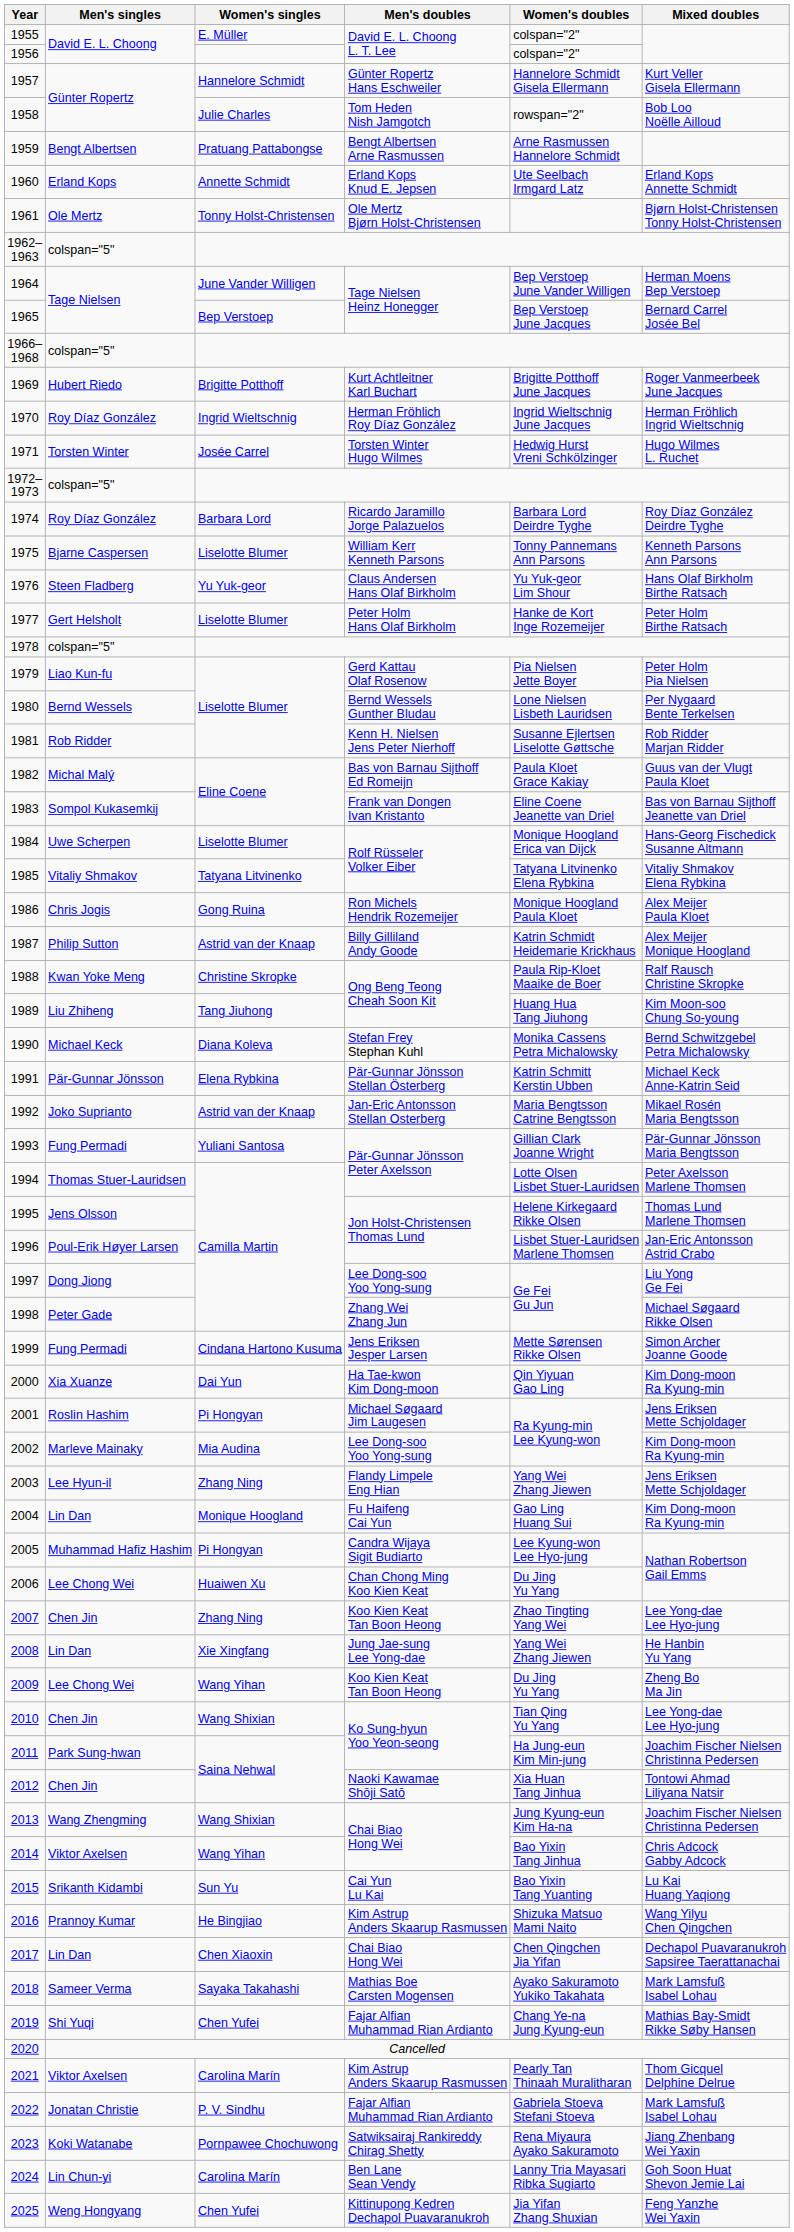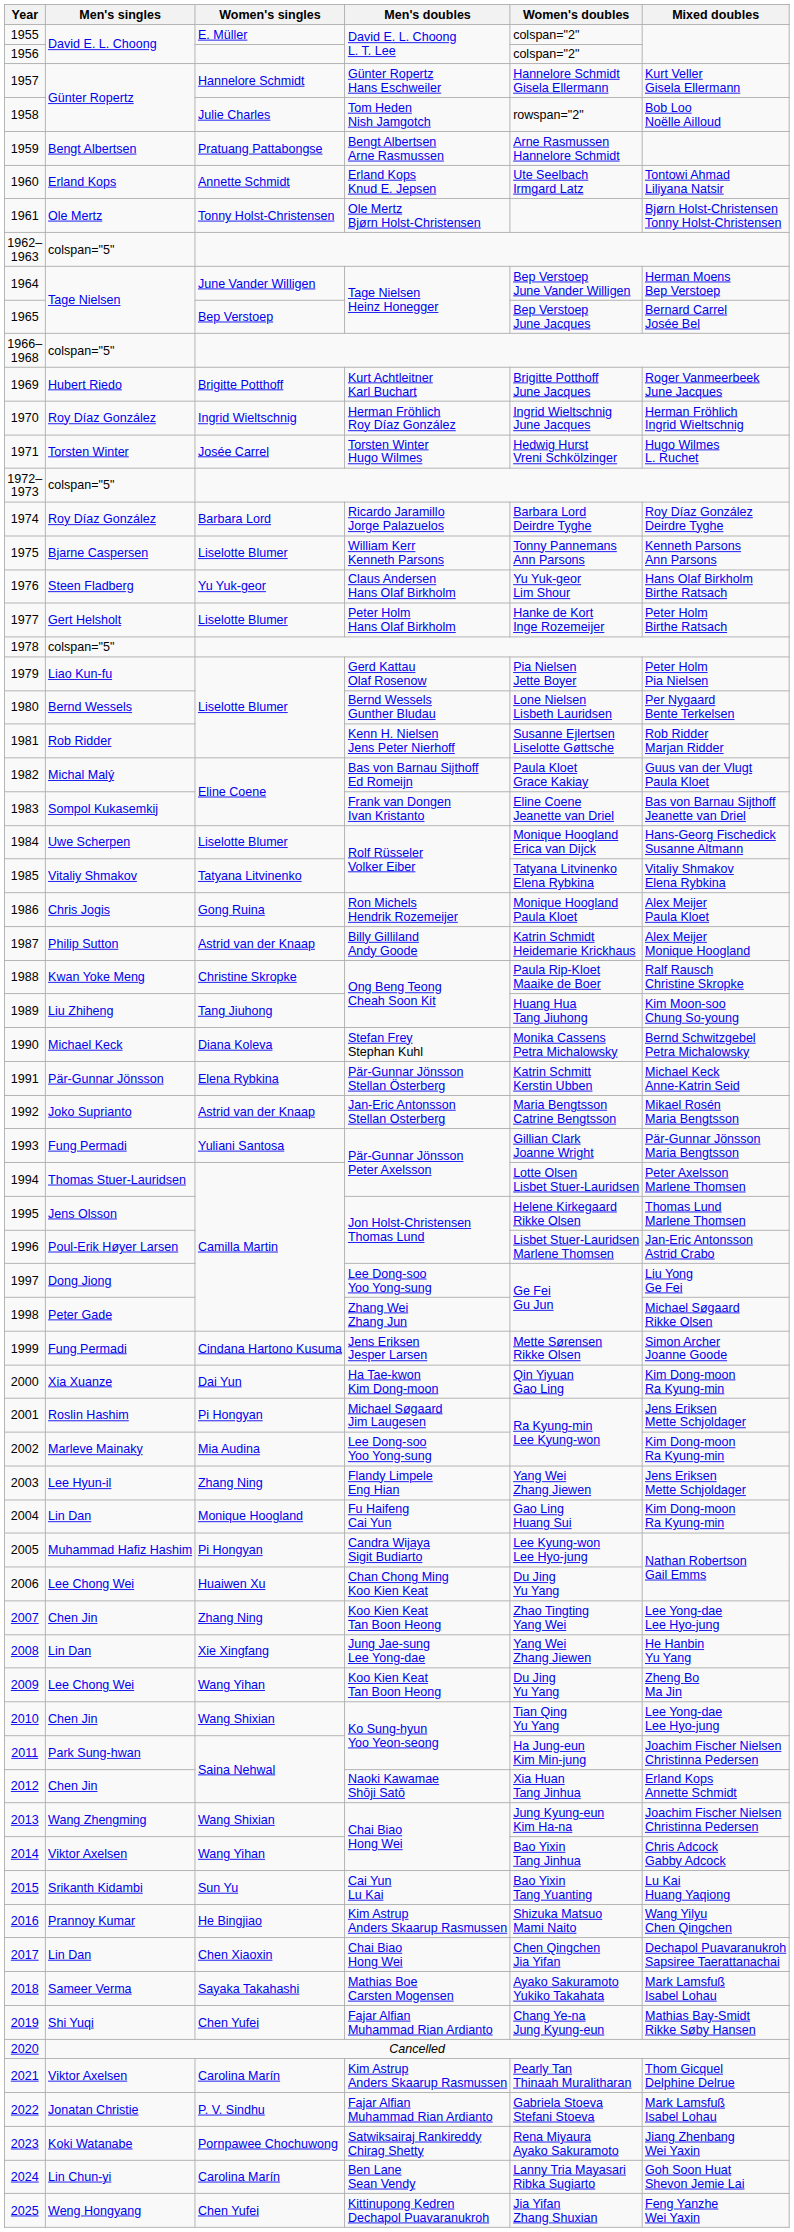1960 | Mixed doubles: Erland Kops Annette Schmidt -> Tontowi Ahmad Liliyana Natsir
2012 | Mixed doubles: Tontowi Ahmad Liliyana Natsir -> Erland Kops Annette Schmidt
